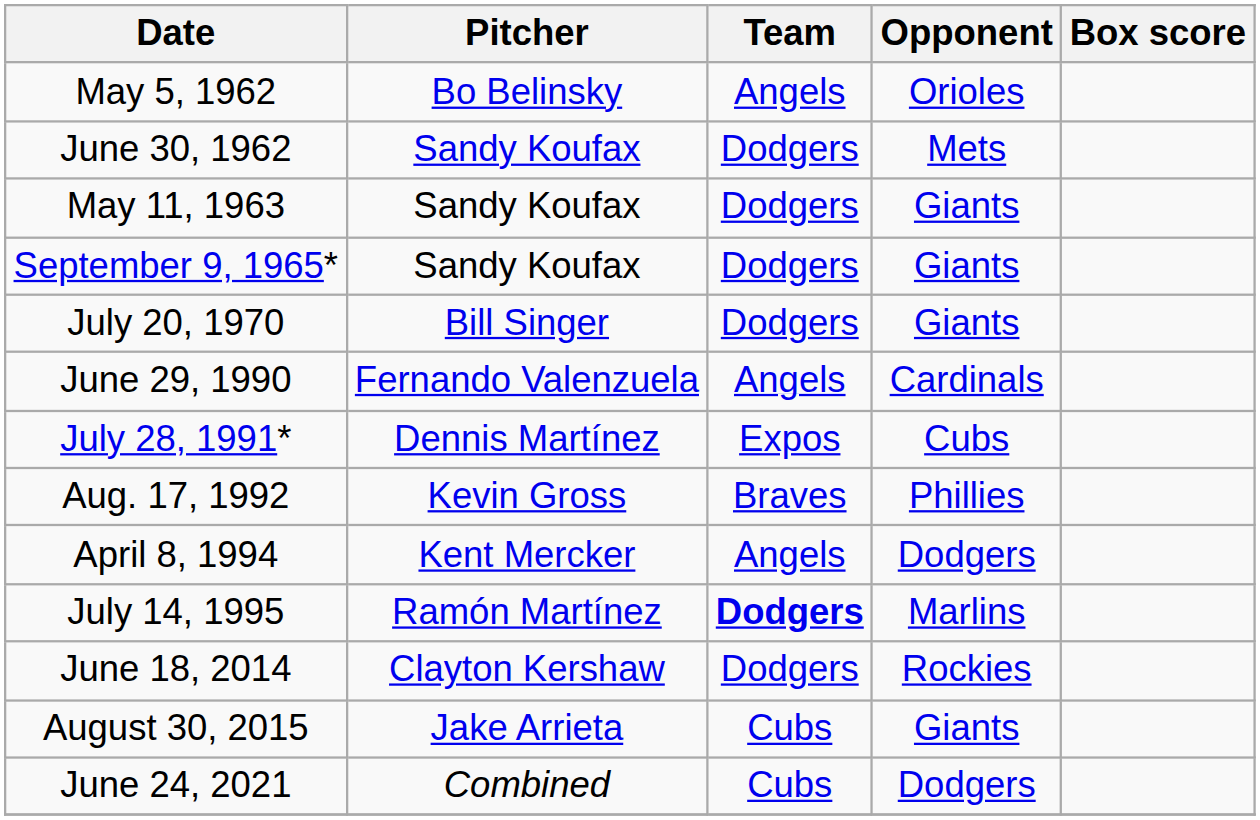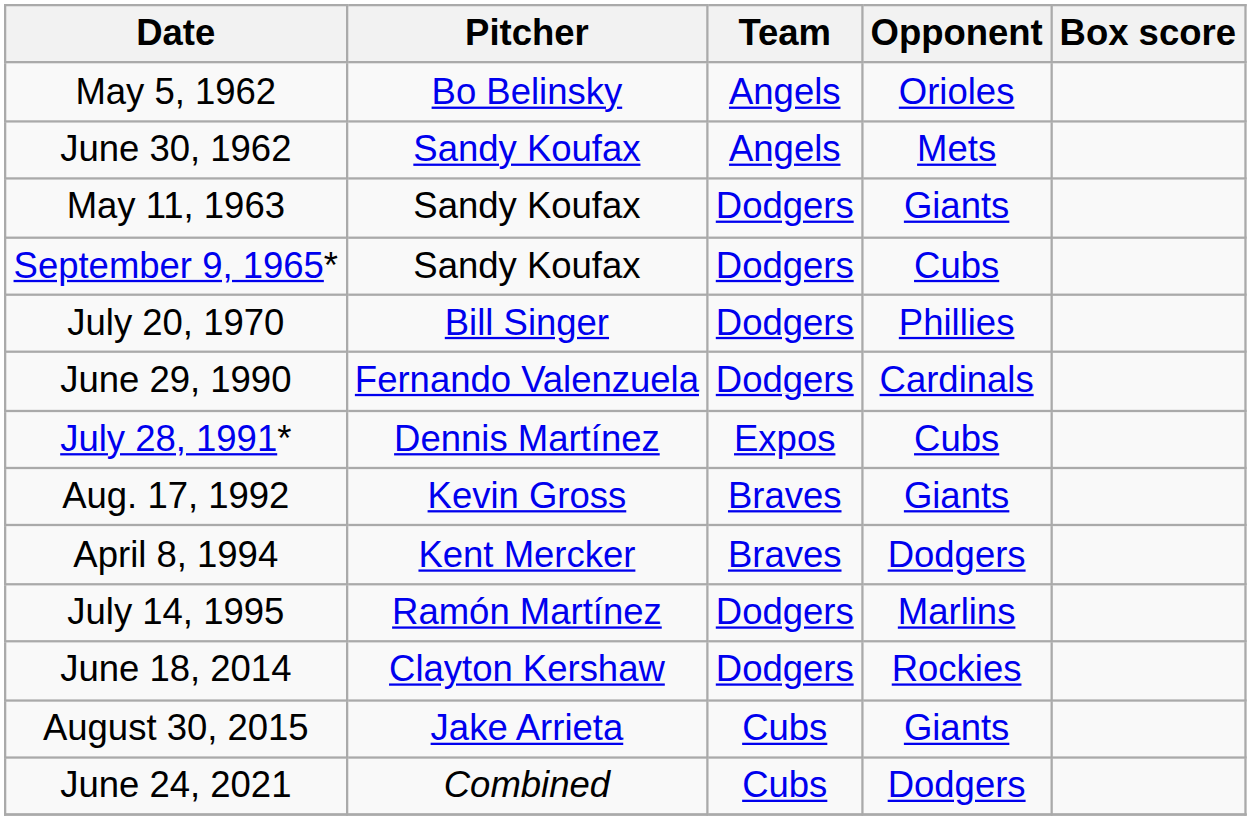June 30, 1962 | Team: Dodgers -> Angels
September 9, 1965* | Opponent: Giants -> Cubs
July 20, 1970 | Opponent: Giants -> Phillies
June 29, 1990 | Team: Angels -> Dodgers
Aug. 17, 1992 | Opponent: Phillies -> Giants
April 8, 1994 | Team: Angels -> Braves
July 14, 1995 | Team: bold -> normal
